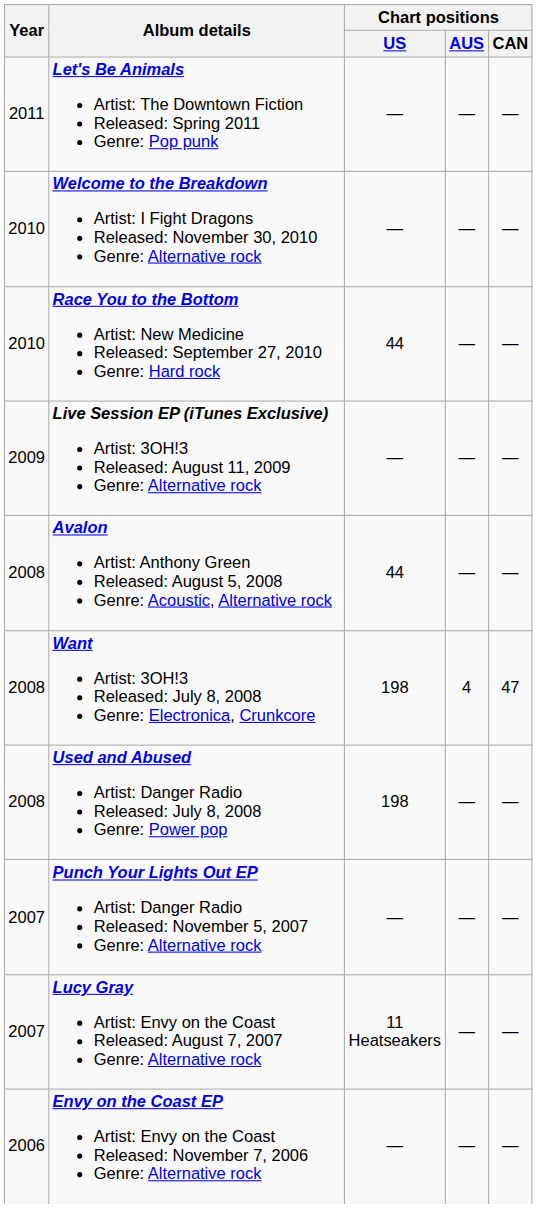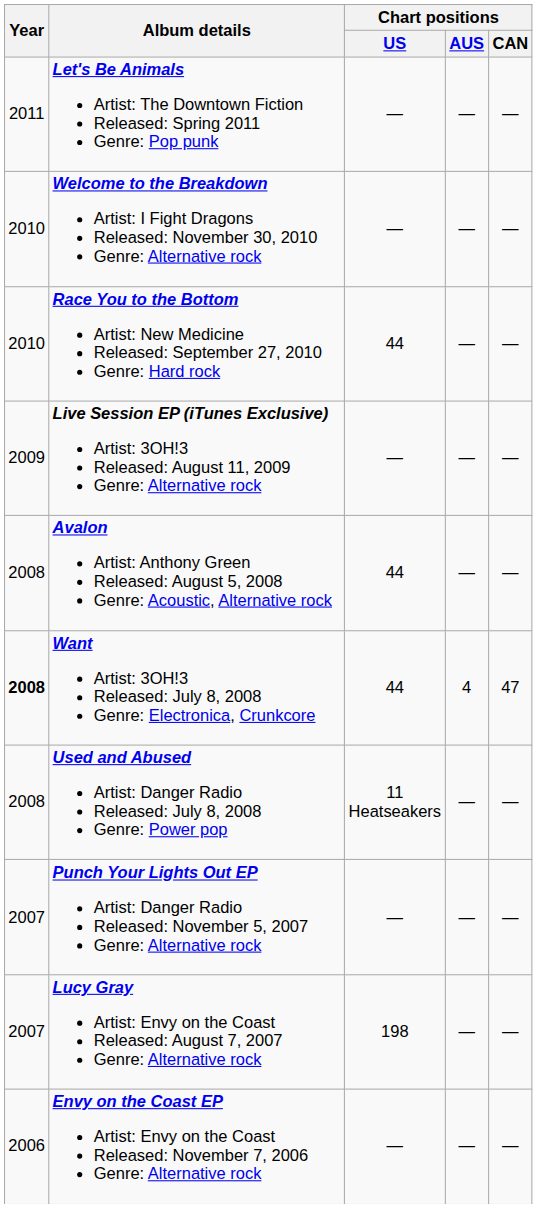row 8 | Year: normal -> bold
row 8 | Chart positions / US: 198 -> 44
row 9 | Chart positions / US: 198 -> 11 Heatseakers
row 11 | Chart positions / US: 11 Heatseakers -> 198
